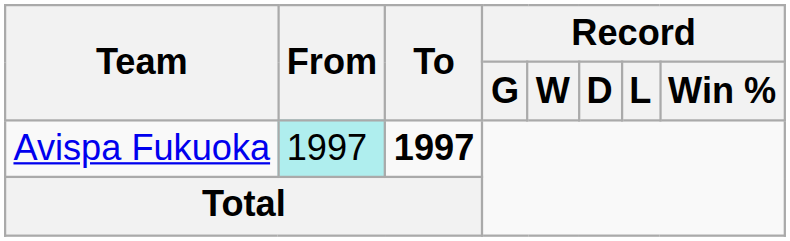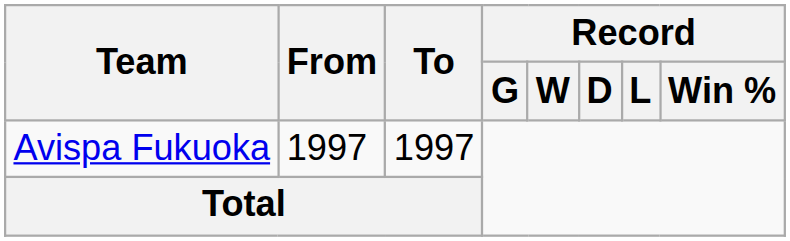Avispa Fukuoka | From: paleturquoise background -> no background
Avispa Fukuoka | To: bold -> normal
